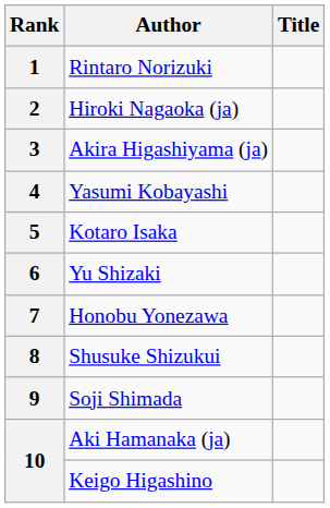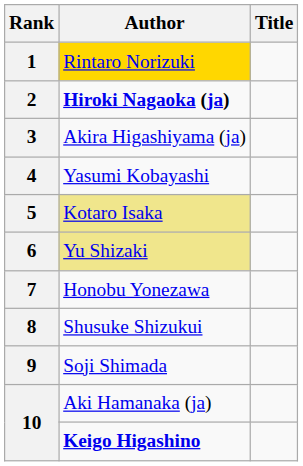1 | Author: no background -> gold background
2 | Author: normal -> bold
5 | Author: no background -> khaki background
6 | Author: no background -> khaki background
10 / Keigo Higashino | Author: normal -> bold
